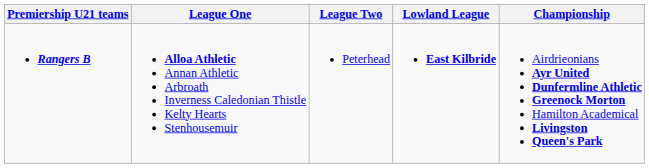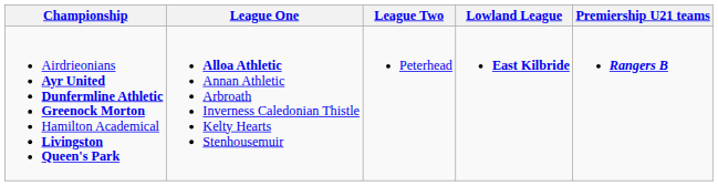columns swapped: Championship <-> Premiership U21 teams
